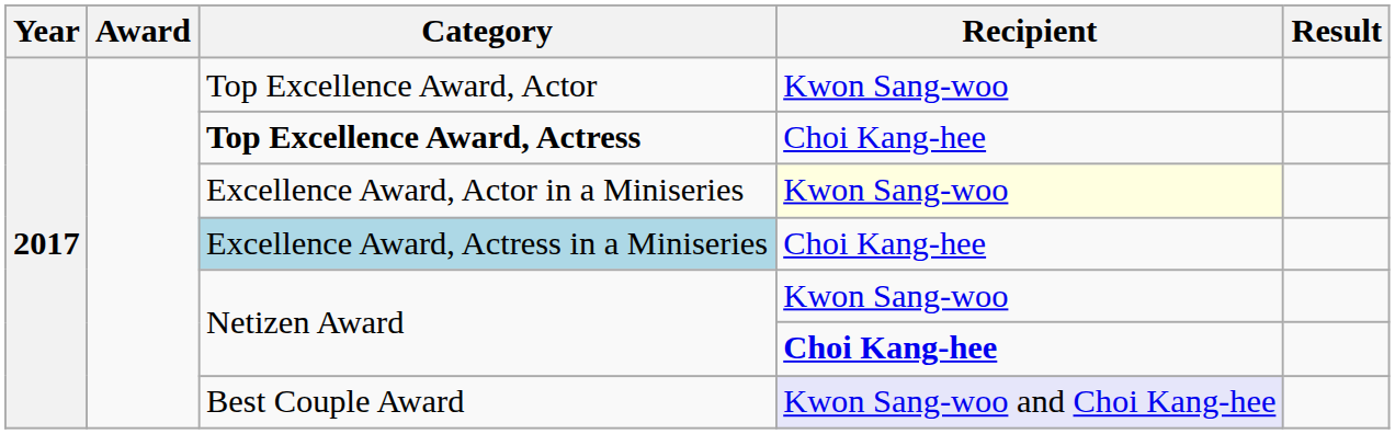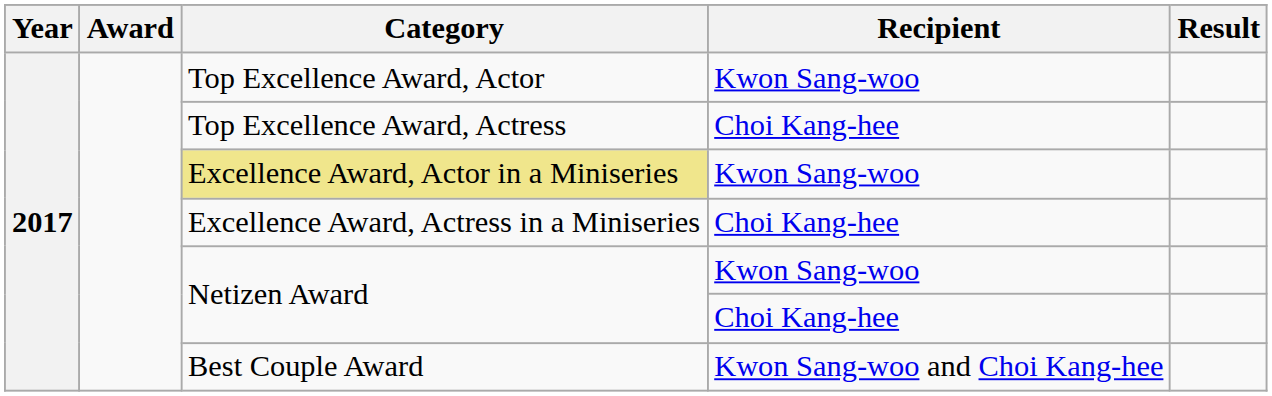Top Excellence Award, Actress | Category: bold -> normal
Excellence Award, Actor in a Miniseries | Category: no background -> khaki background
Excellence Award, Actor in a Miniseries | Recipient: lightyellow background -> no background
Excellence Award, Actress in a Miniseries | Category: lightblue background -> no background
Netizen Award / Choi Kang-hee | Recipient: bold -> normal
Best Couple Award | Recipient: lavender background -> no background
